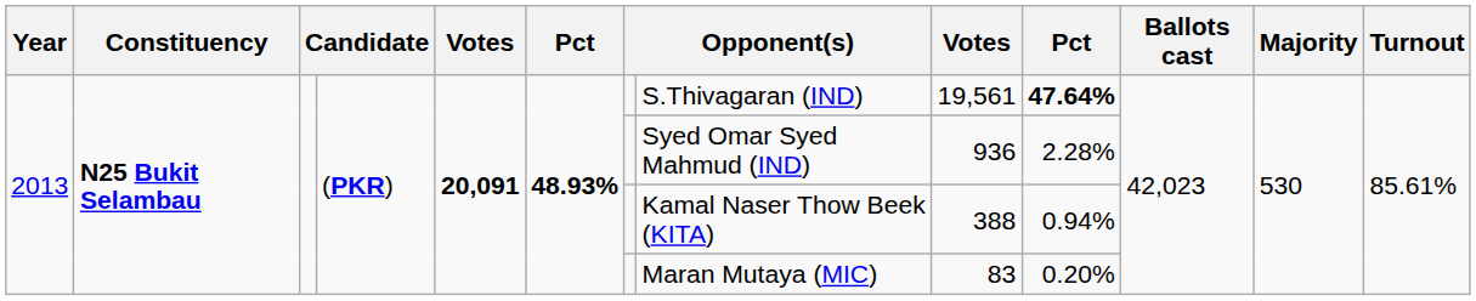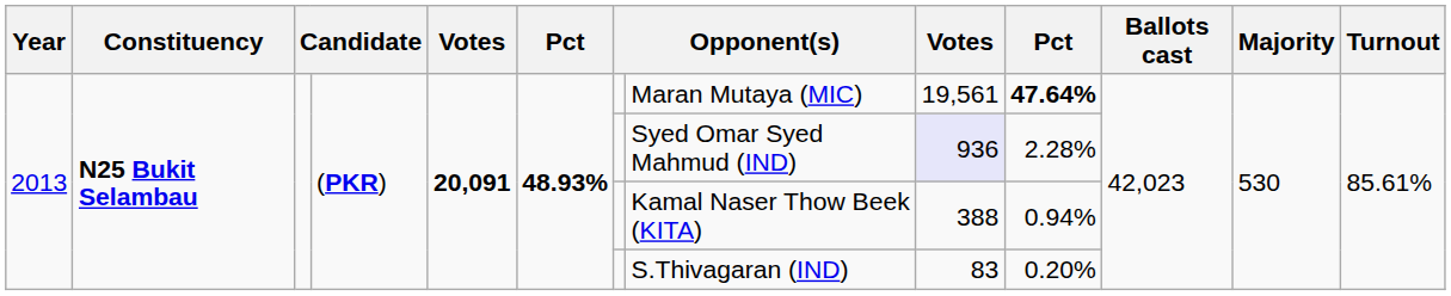row 2 | column 8: S.Thivagaran (IND) -> Maran Mutaya (MIC)
row 3 | column 9: no background -> lavender background
row 5 | column 8: Maran Mutaya (MIC) -> S.Thivagaran (IND)
